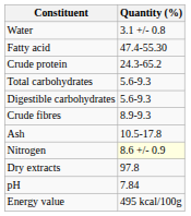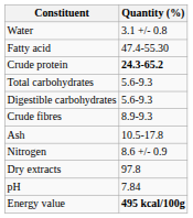Crude protein | Quantity (%): normal -> bold
Nitrogen | Quantity (%): lightyellow background -> no background
Energy value | Quantity (%): normal -> bold
